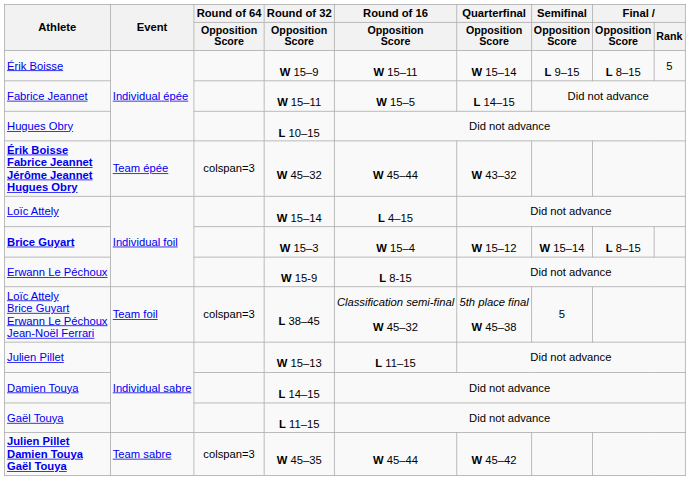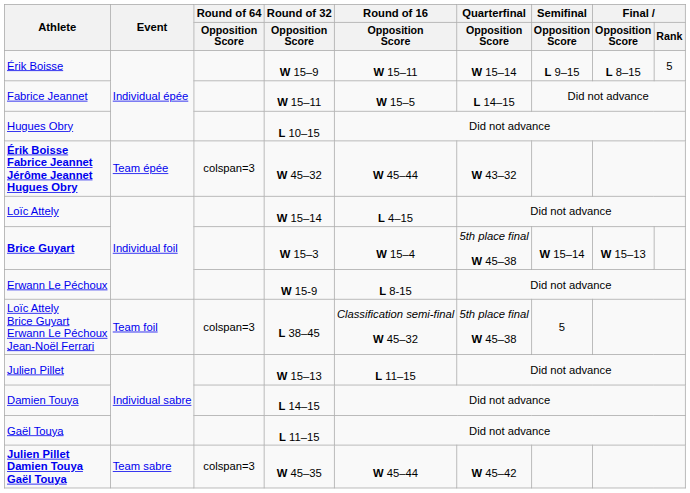Brice Guyart | Quarterfinal / Opposition Score: W 15–12 -> 5th place final W 45–38
Brice Guyart | Final / Opposition Score: L 8–15 -> W 15–13
